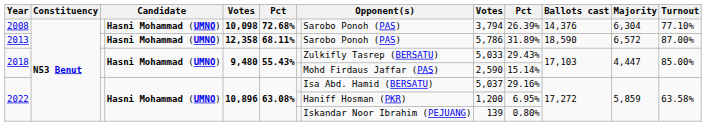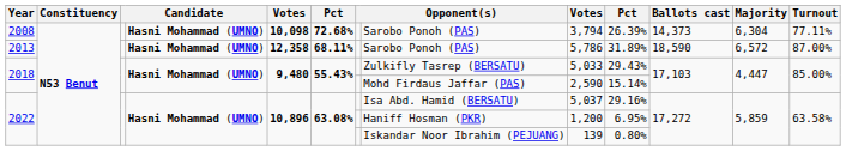2008 | Ballots cast: 14,376 -> 14,373
2008 | Turnout: 77.10% -> 77.11%
